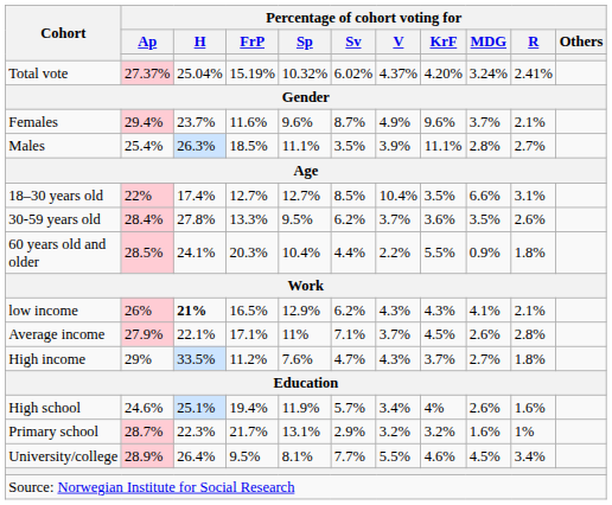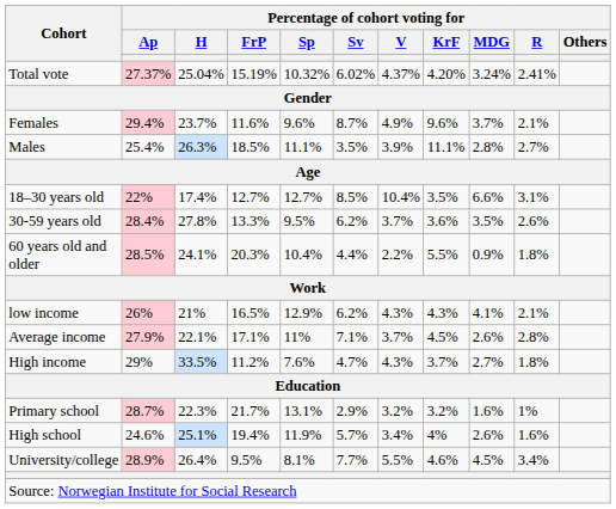low income | Percentage of cohort voting for / H: bold -> normal
rows swapped: Primary school <-> High school
